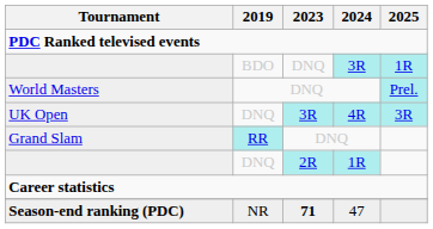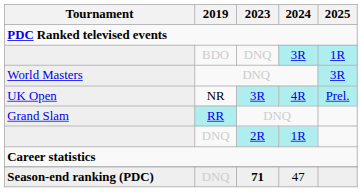World Masters | 2025: Prel. -> 3R
UK Open | 2019: DNQ -> NR
UK Open | 2025: 3R -> Prel.
Season-end ranking (PDC) | 2019: NR -> DNQ
